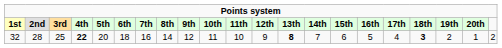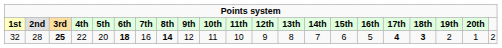32 | 3rd: normal -> bold
32 | 4th: bold -> normal
32 | 6th: normal -> bold
32 | 8th: normal -> bold
32 | 13th: bold -> normal
32 | 17th: normal -> bold
